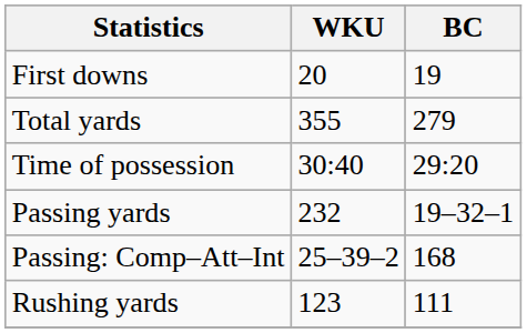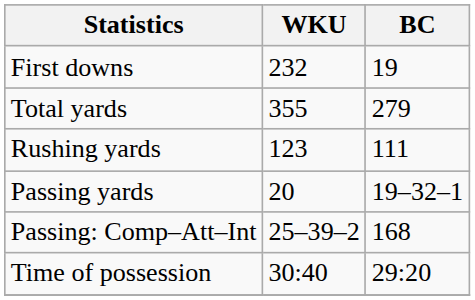First downs | WKU: 20 -> 232
rows swapped: Rushing yards <-> Time of possession
Passing yards | WKU: 232 -> 20
